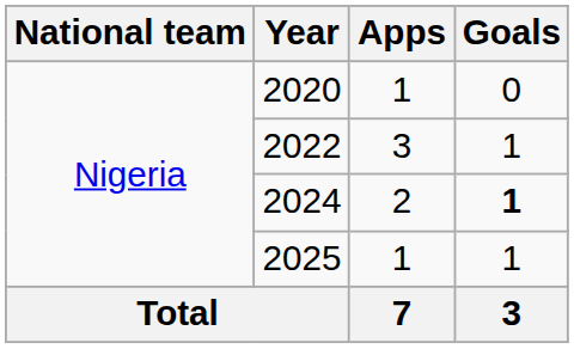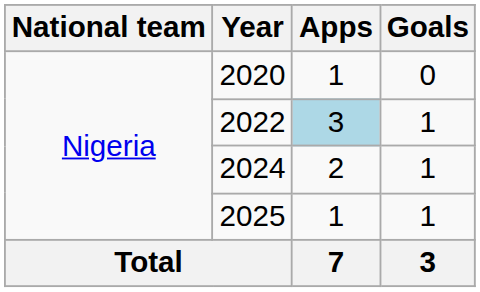2022 | Apps: no background -> lightblue background
2024 | Goals: bold -> normal
